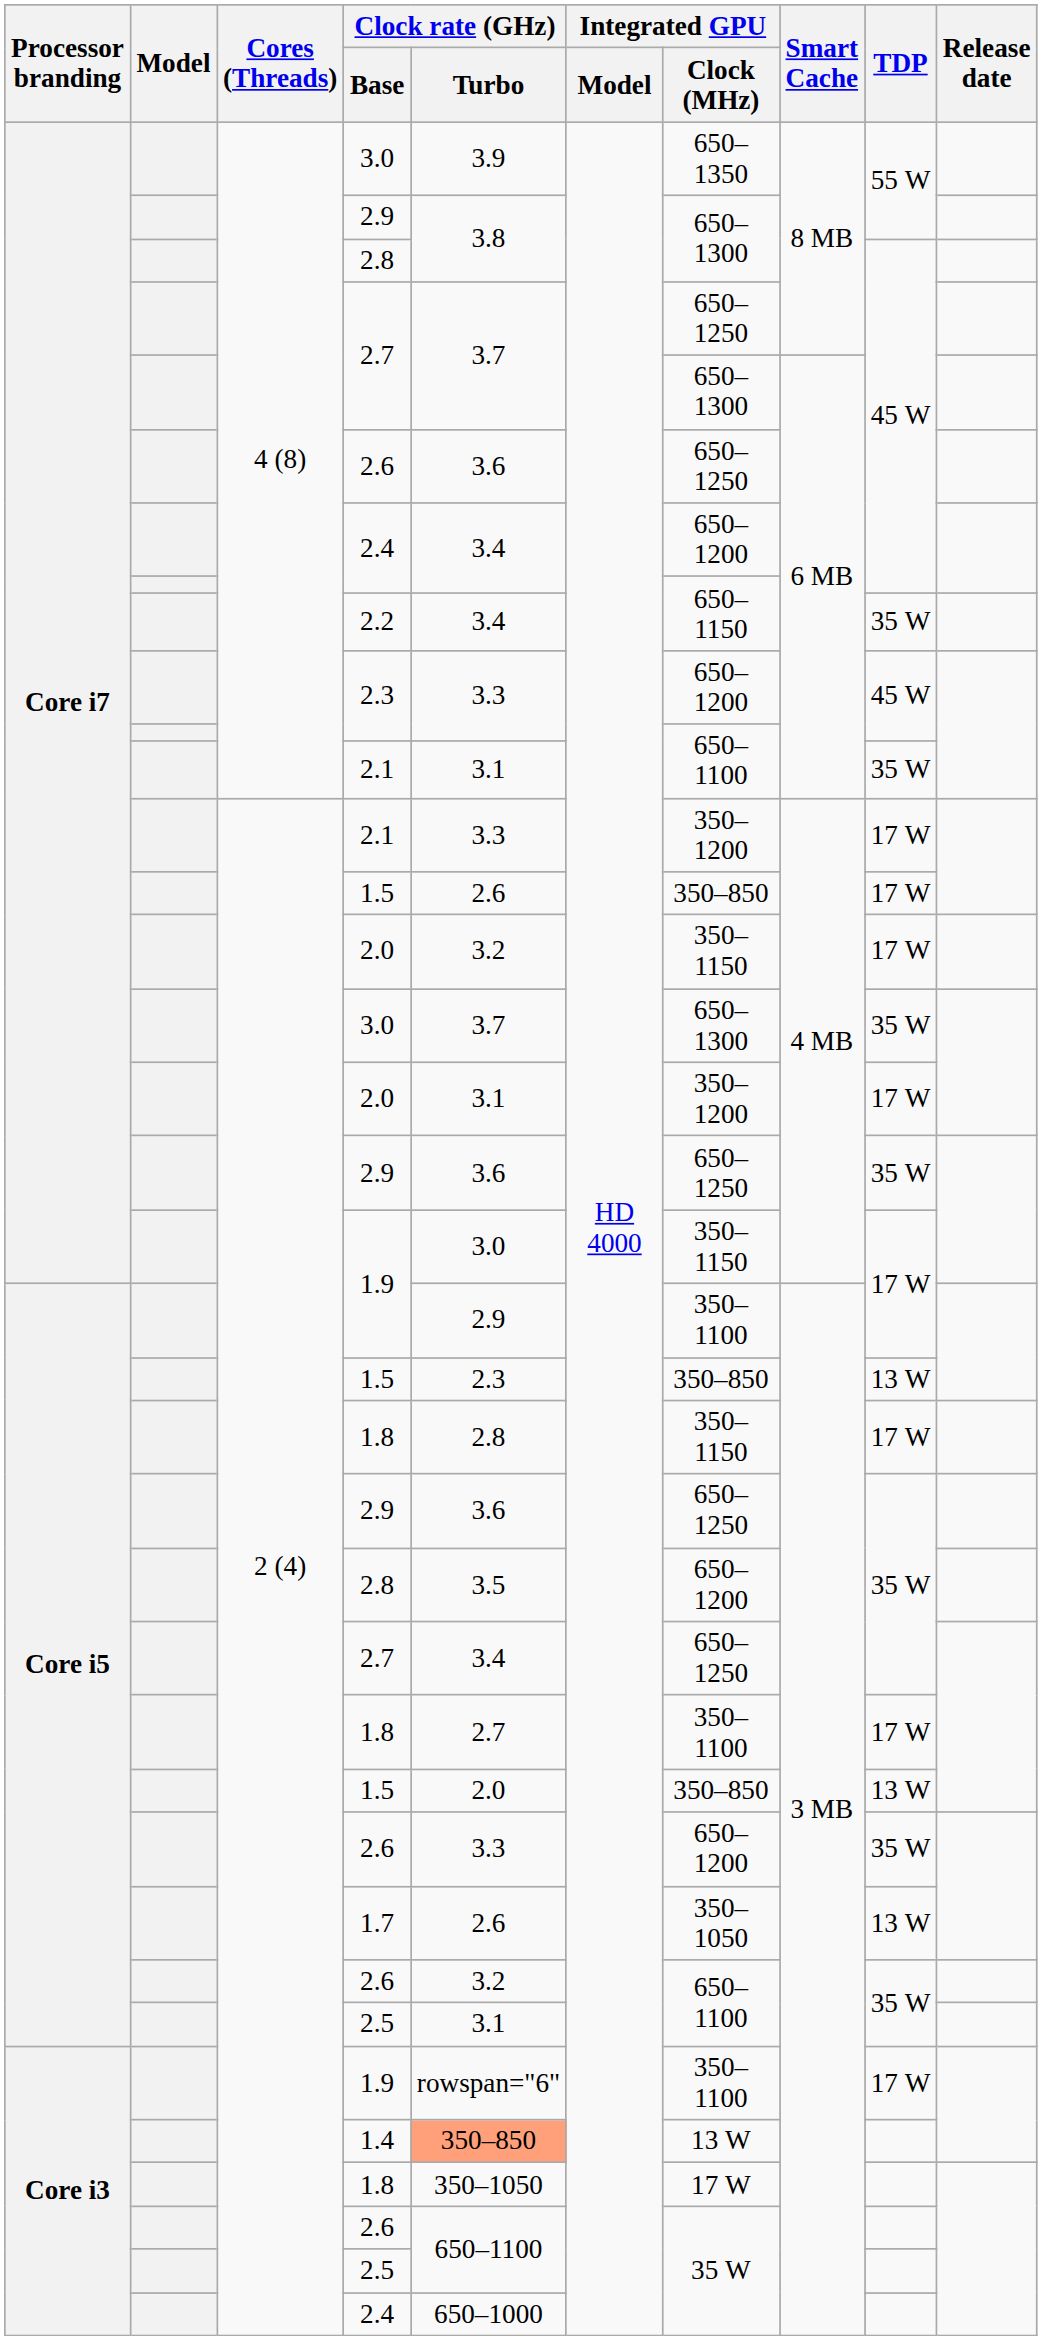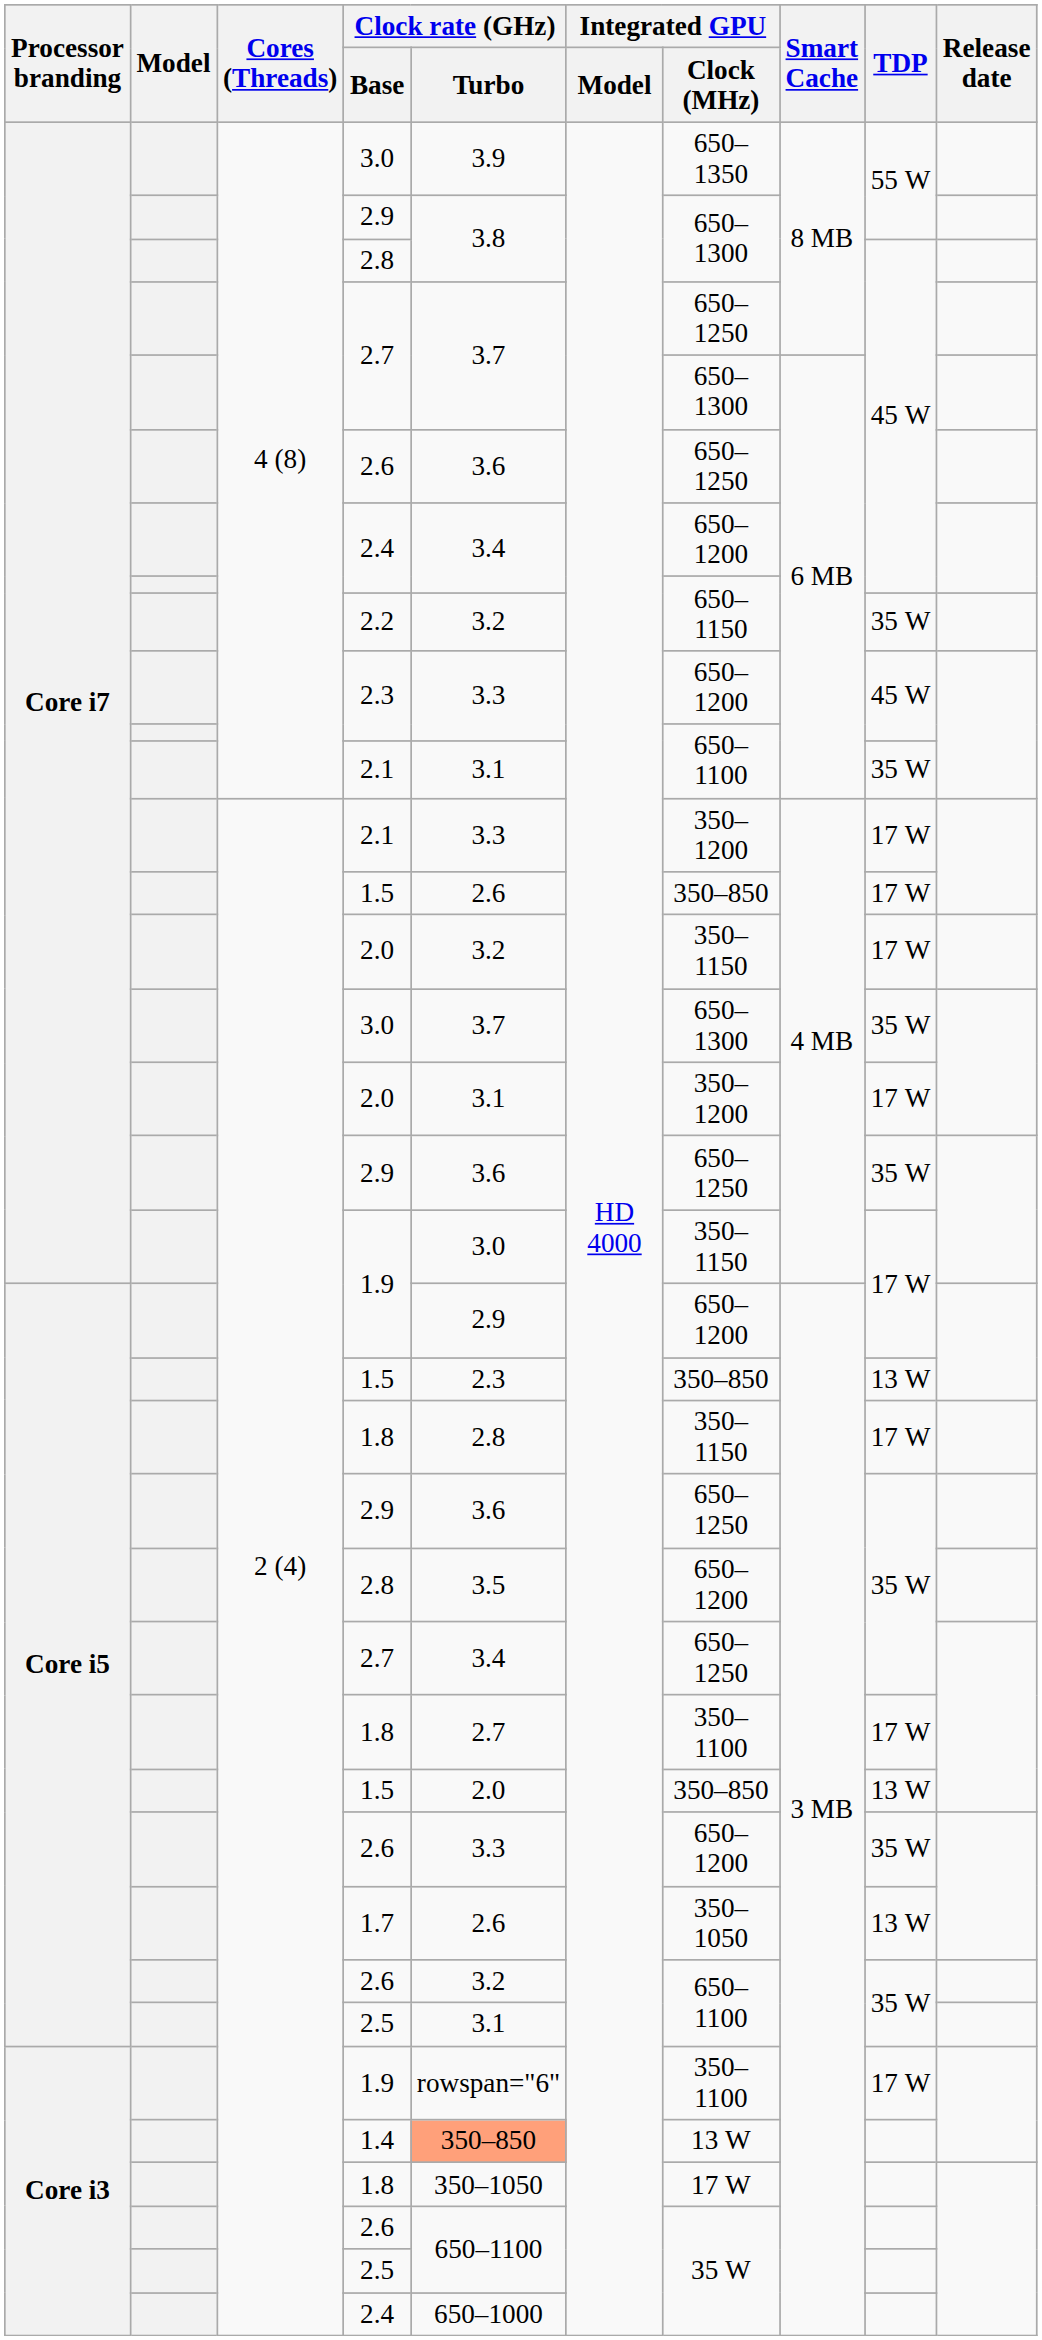2.2 | Clock rate (GHz) / Turbo: 3.4 -> 3.2
Core i5 / 1.9 | Integrated GPU / Clock (MHz): 350–1100 -> 650–1200
